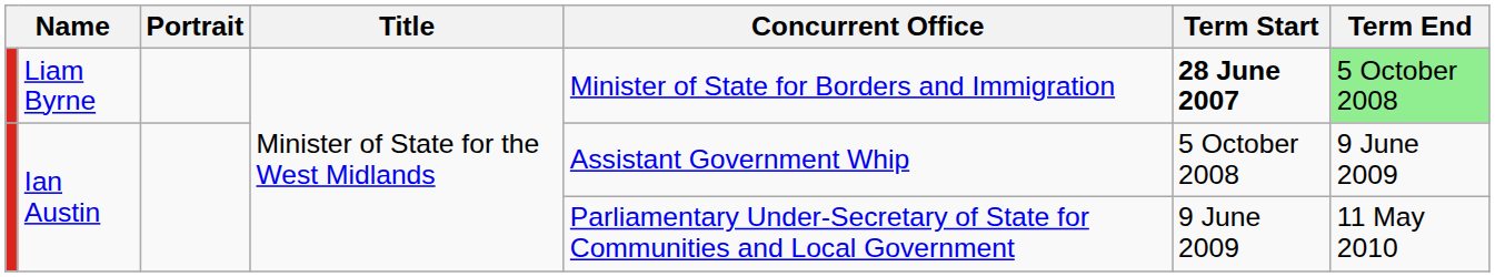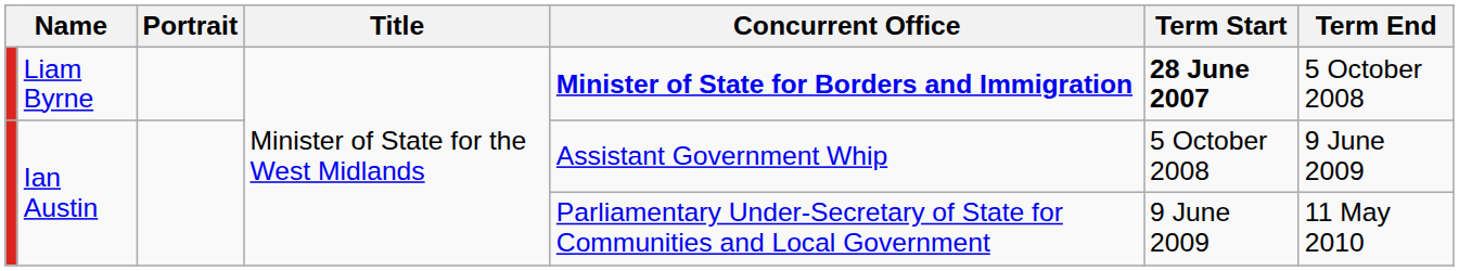Liam Byrne | Concurrent Office: normal -> bold
Liam Byrne | Term End: lightgreen background -> no background
